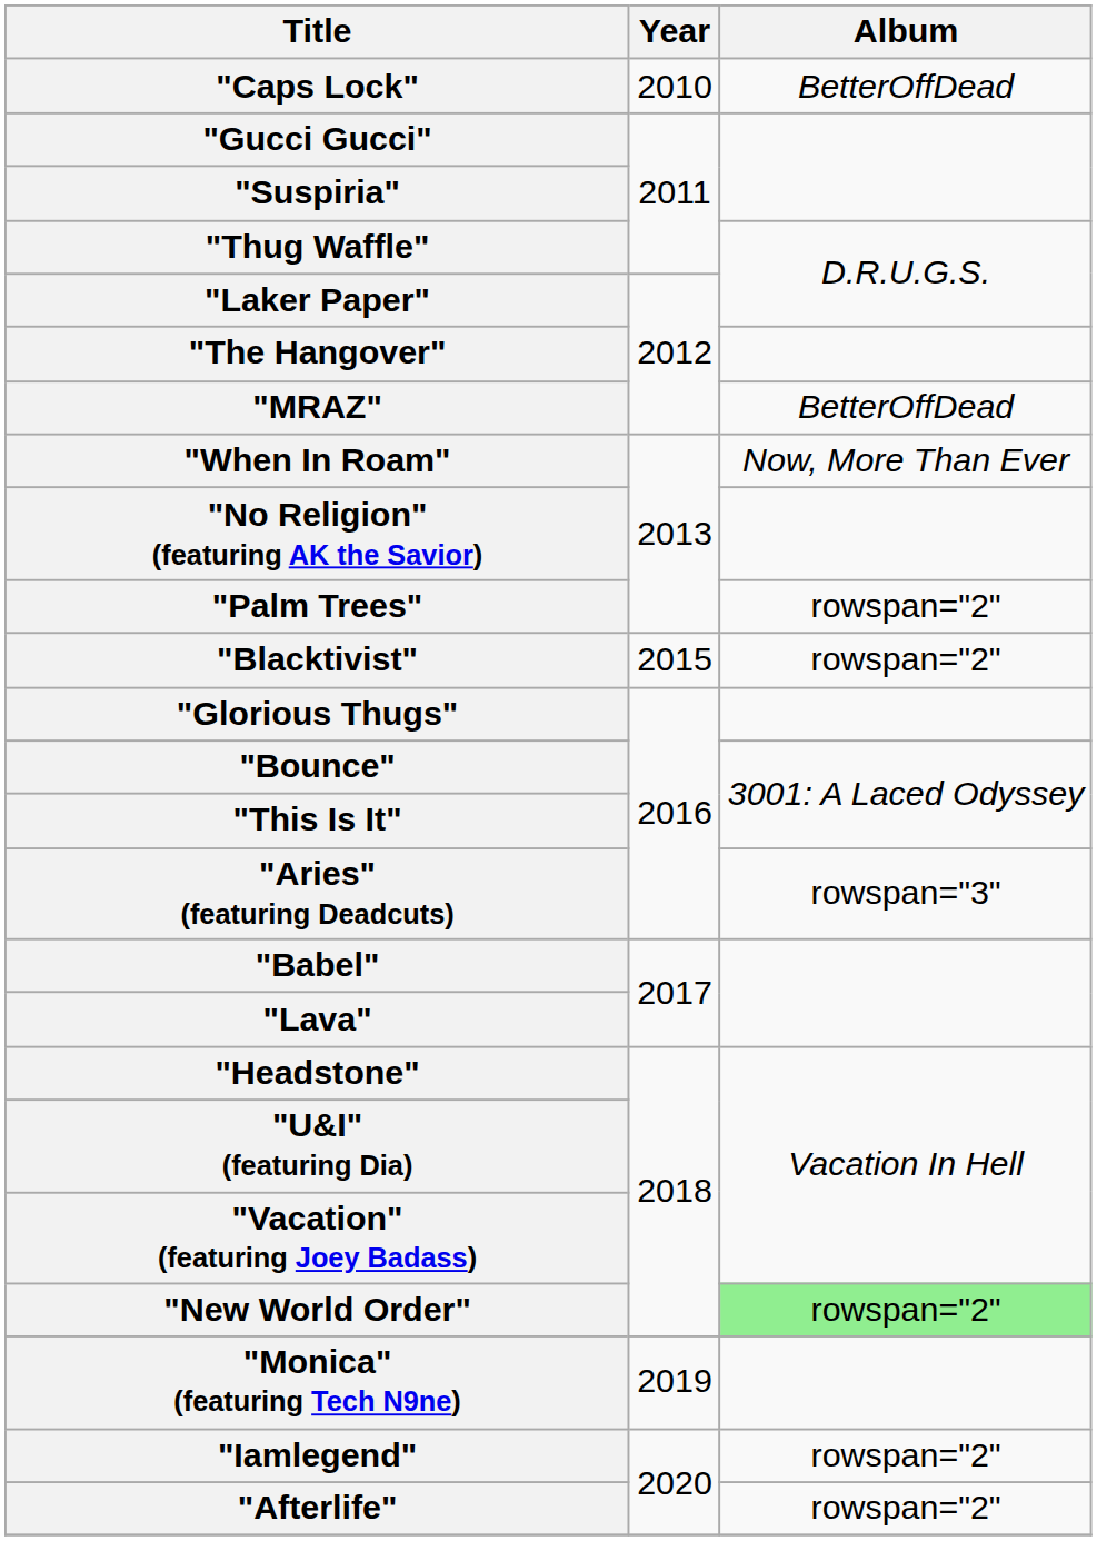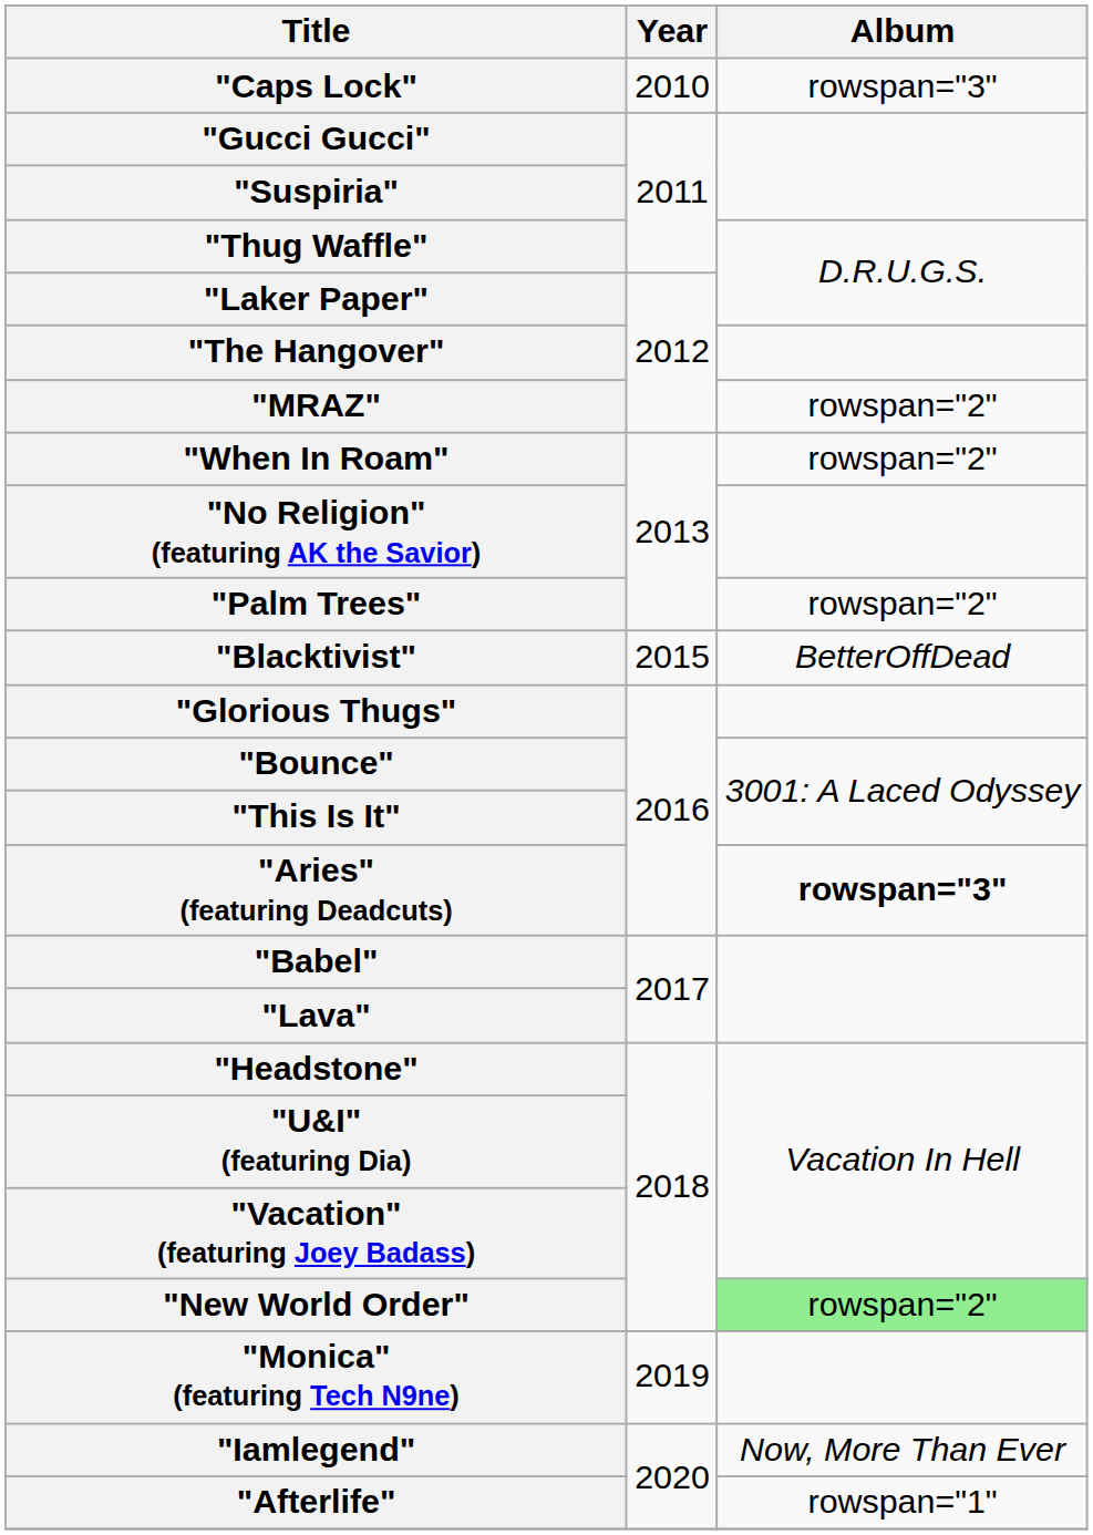"Caps Lock" | Album: BetterOffDead -> rowspan="3"
"MRAZ" | Album: BetterOffDead -> rowspan="2"
"When In Roam" | Album: Now, More Than Ever -> rowspan="2"
"Blacktivist" | Album: rowspan="2" -> BetterOffDead
"Aries" (featuring Deadcuts) | Album: normal -> bold
"Iamlegend" | Album: rowspan="2" -> Now, More Than Ever
"Afterlife" | Album: rowspan="2" -> rowspan="1"
